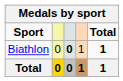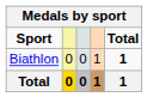Biathlon | column 3: bold -> normal
